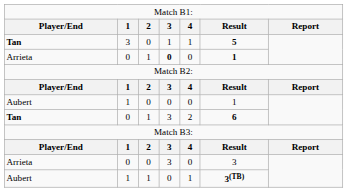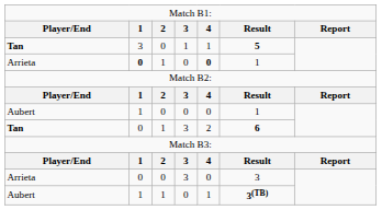Arrieta / 1 | column 2: normal -> bold
Arrieta / 1 | column 4: bold -> normal
Arrieta / 1 | column 5: normal -> bold
Arrieta / 1 | column 6: bold -> normal
